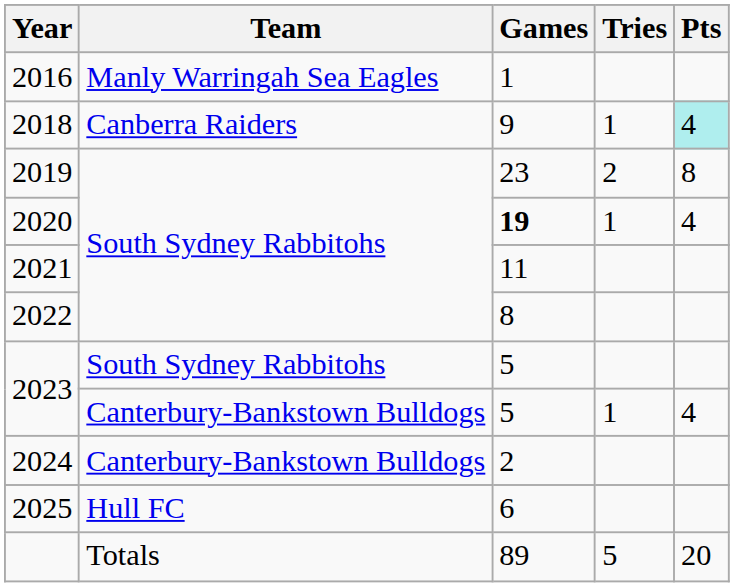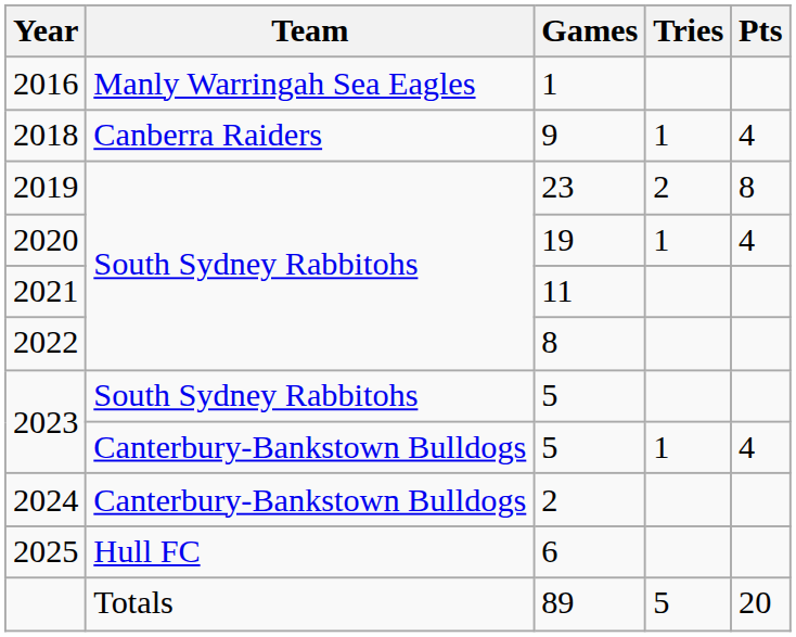2018 | Pts: paleturquoise background -> no background
2020 | Games: bold -> normal
